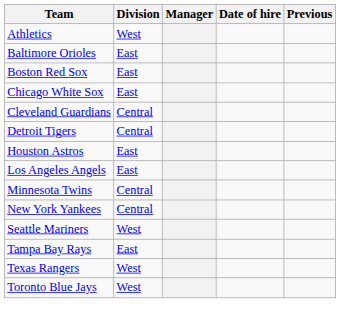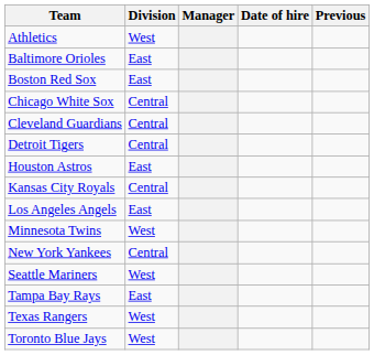Chicago White Sox | Division: East -> Central
+ row: Kansas City Royals | Central
Minnesota Twins | Division: Central -> West
